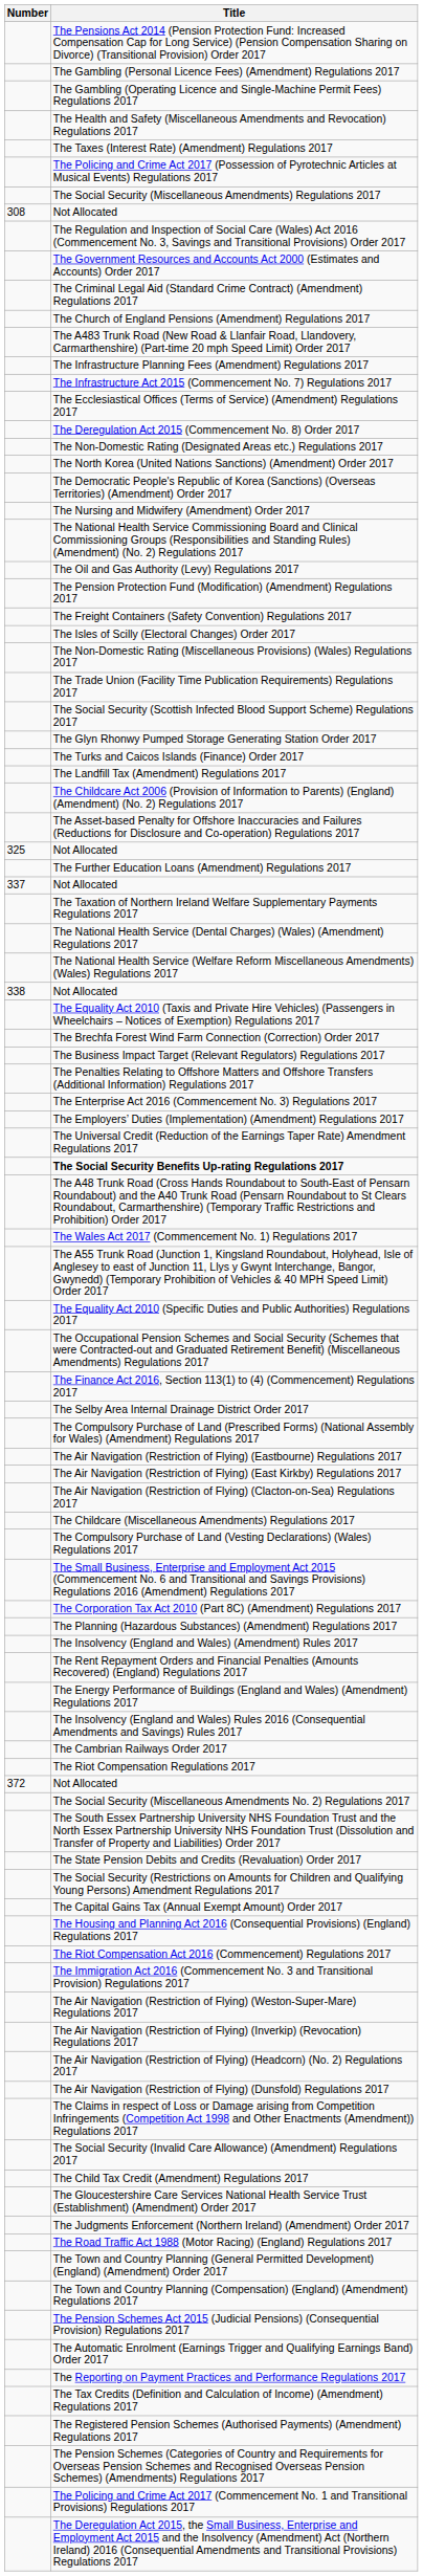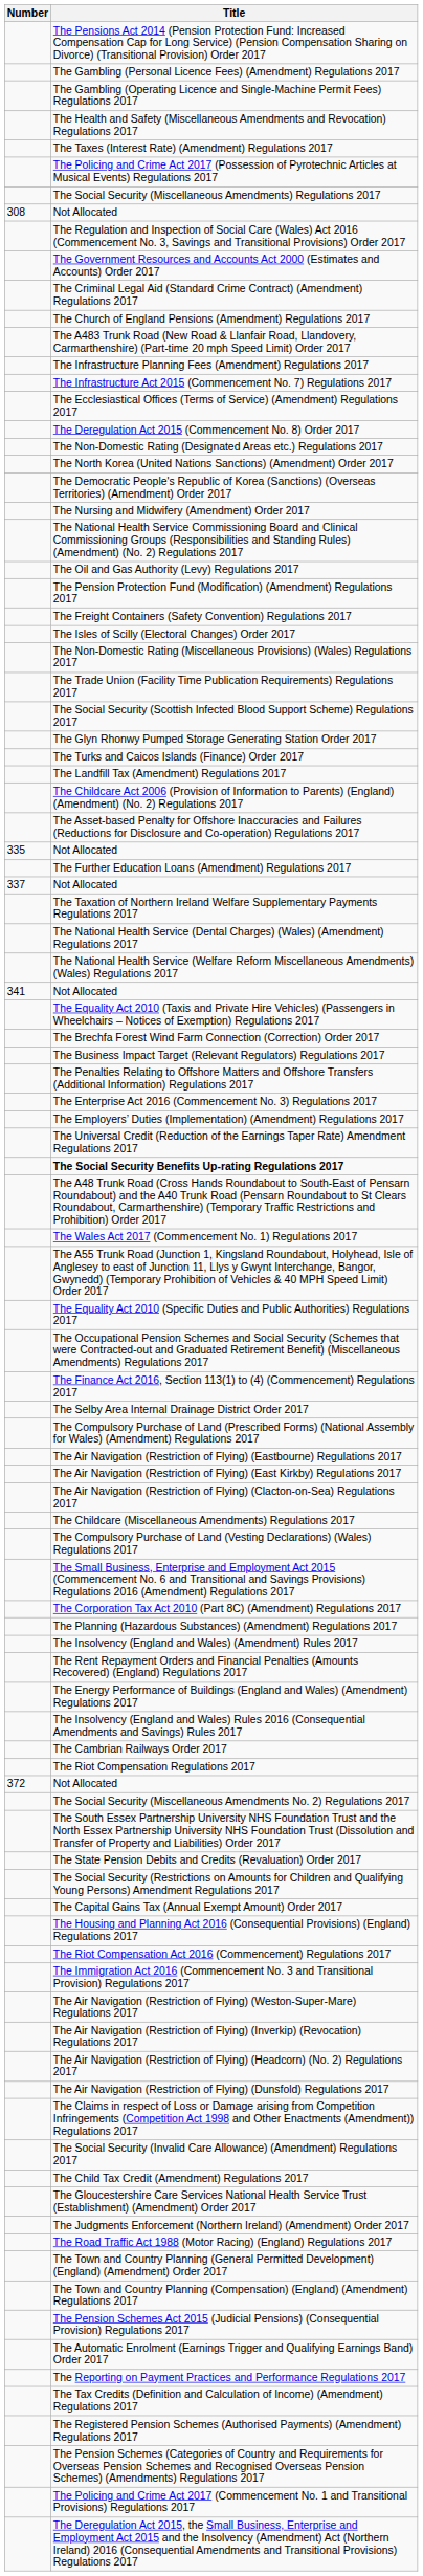row 36 | Number: 325 -> 335
row 42 | Number: 338 -> 341
